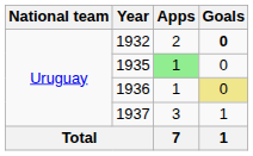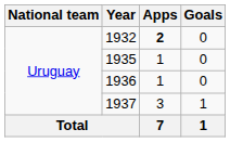1932 | Apps: normal -> bold
1932 | Goals: bold -> normal
1935 | Apps: lightgreen background -> no background
1936 | Goals: khaki background -> no background
